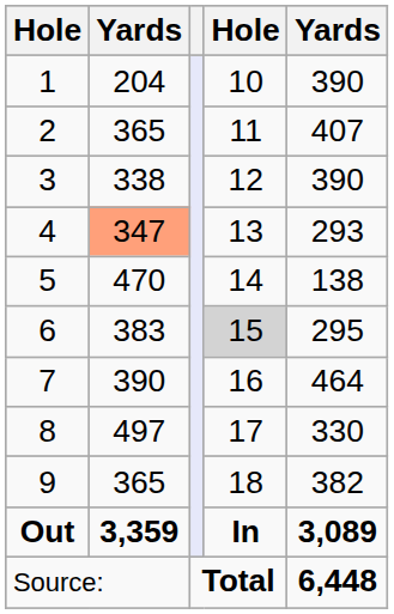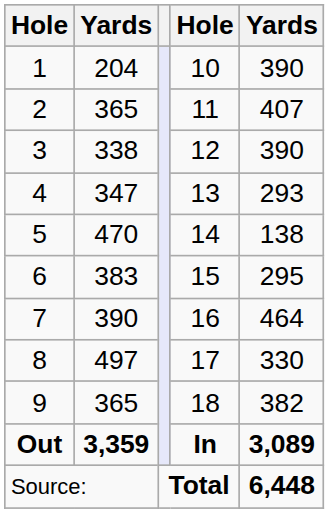4 | column 2: lightsalmon background -> no background
6 | column 4: lightgrey background -> no background
